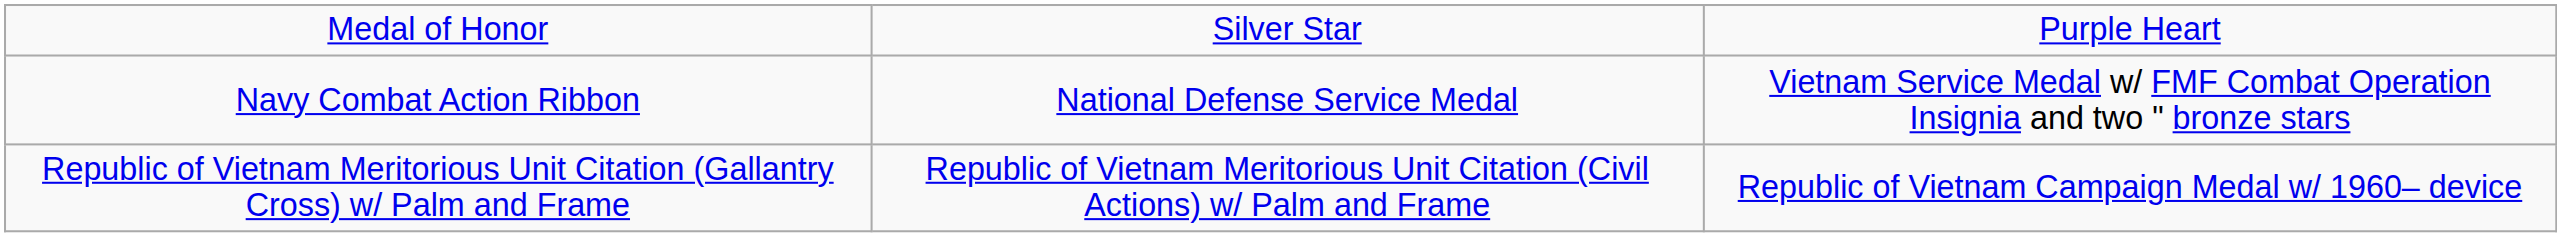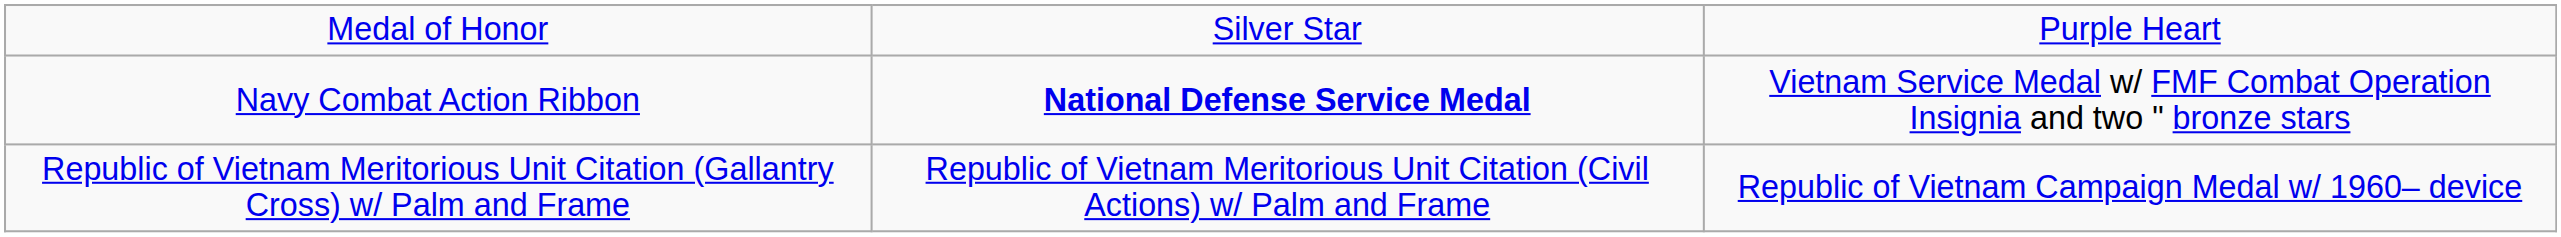Navy Combat Action Ribbon | column 2: normal -> bold
